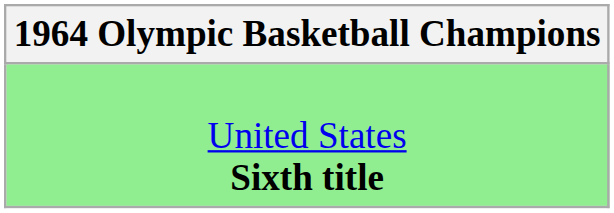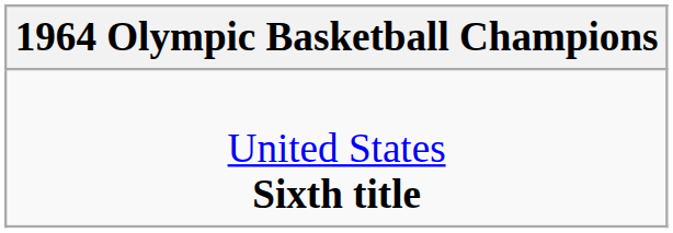row 2 | column 1: lightgreen background -> no background
